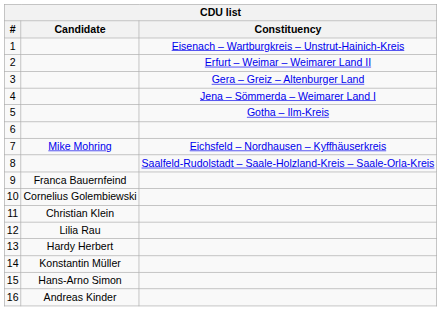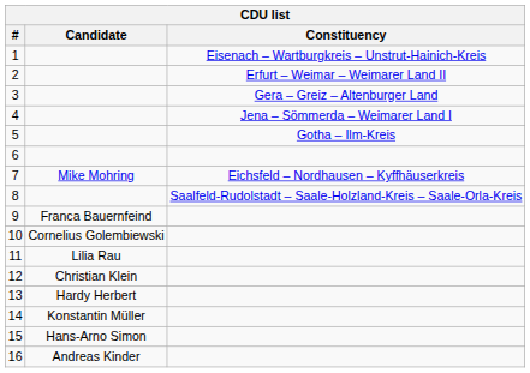11 | Candidate: Christian Klein -> Lilia Rau
12 | Candidate: Lilia Rau -> Christian Klein
